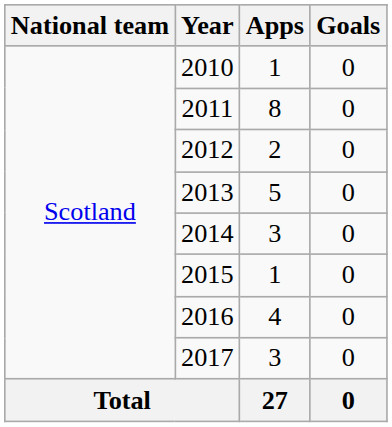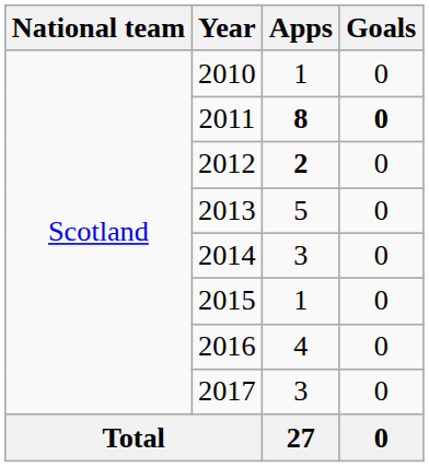2011 | Apps: normal -> bold
2011 | Goals: normal -> bold
2012 | Apps: normal -> bold
